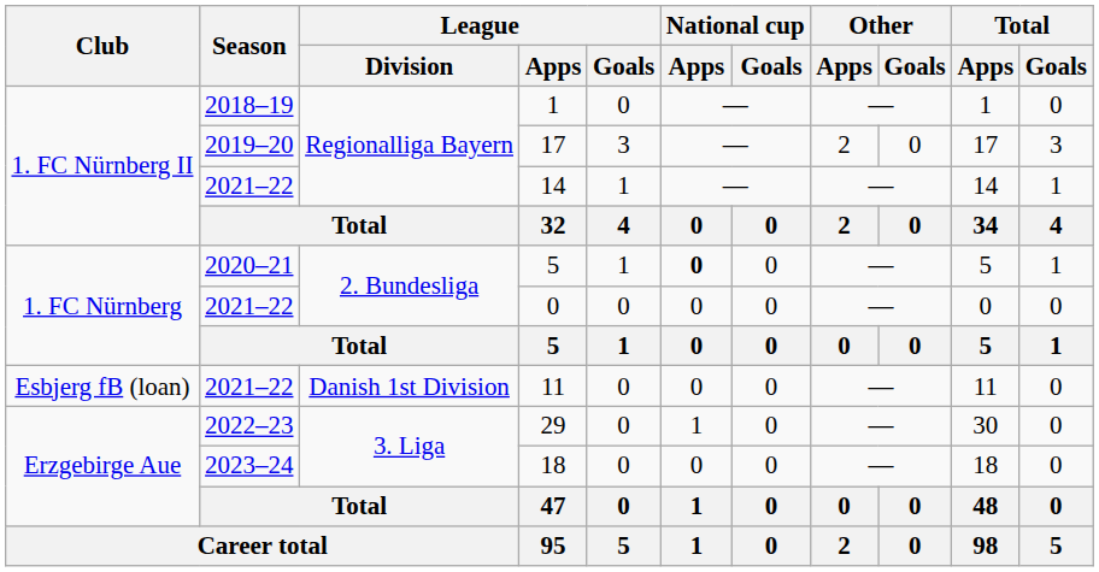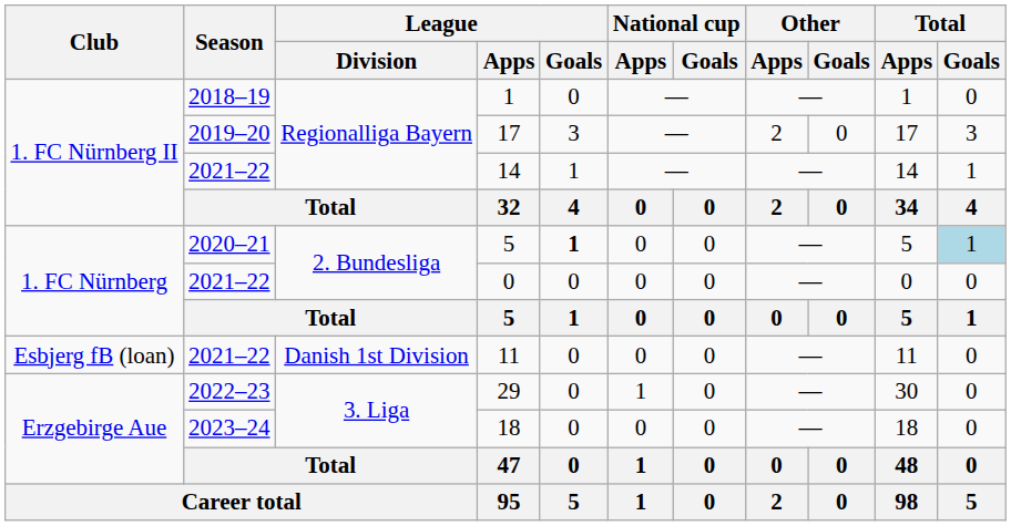2020–21 / 5 | League / Goals: normal -> bold
2020–21 / 5 | National cup / Apps: bold -> normal
2020–21 / 5 | Total / Goals: no background -> lightblue background
